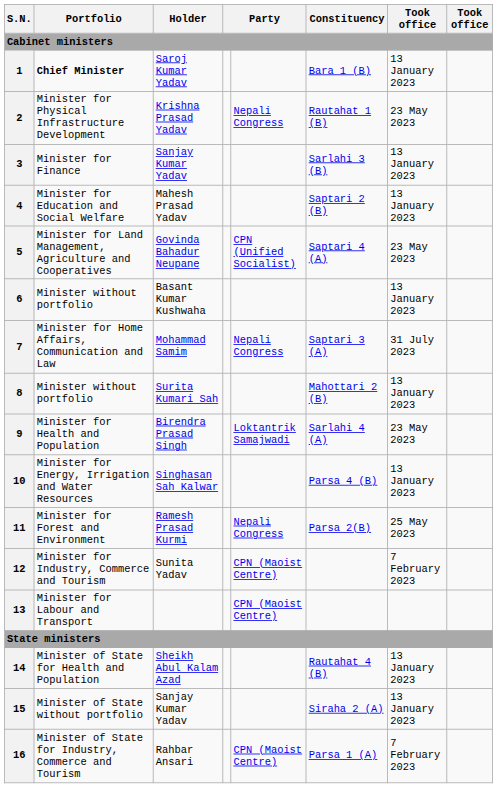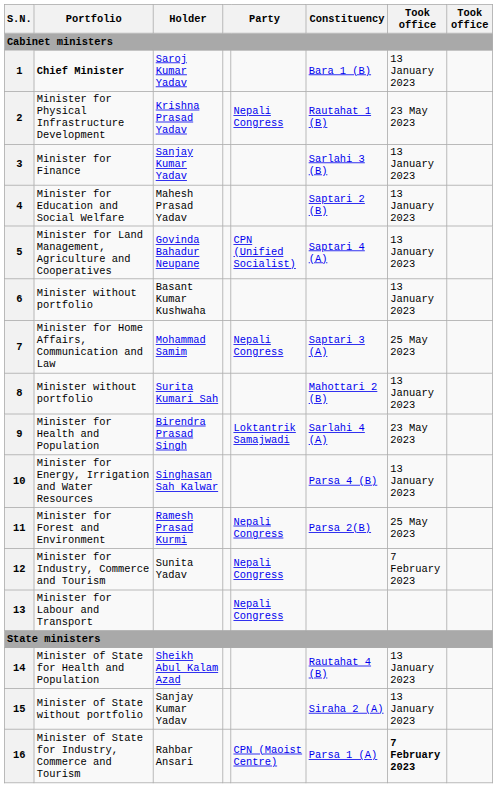Minister for Land Management, Agriculture and Cooperatives | column 7: 23 May 2023 -> 13 January 2023
Minister for Home Affairs, Communication and Law | column 7: 31 July 2023 -> 25 May 2023
Minister for Industry, Commerce and Tourism | column 5: CPN (Maoist Centre) -> Nepali Congress
Minister for Labour and Transport | column 5: CPN (Maoist Centre) -> Nepali Congress
Minister of State for Industry, Commerce and Tourism | column 7: normal -> bold
